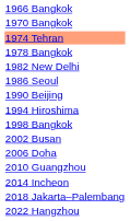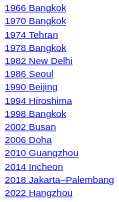1974 Tehran | column 1: lightsalmon background -> no background
